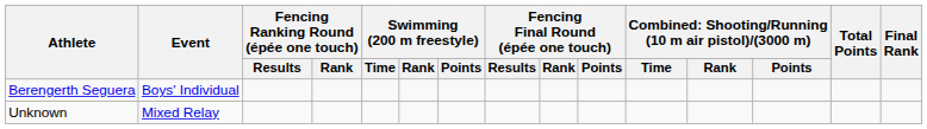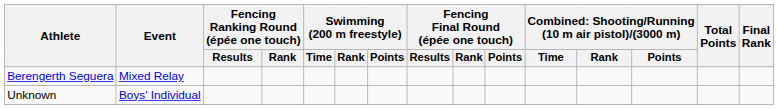Berengerth Seguera | Event: Boys' Individual -> Mixed Relay
Unknown | Event: Mixed Relay -> Boys' Individual
